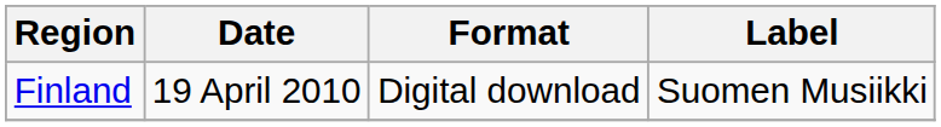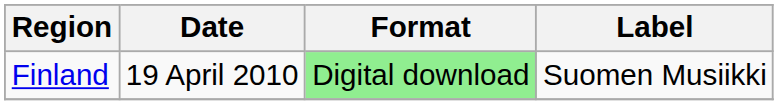Finland | Format: no background -> lightgreen background
